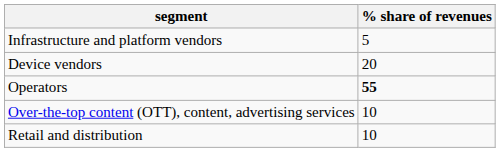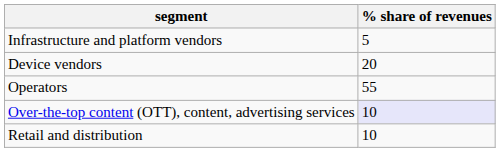Operators | % share of revenues: bold -> normal
Over-the-top content (OTT), content, advertising services | % share of revenues: no background -> lavender background
